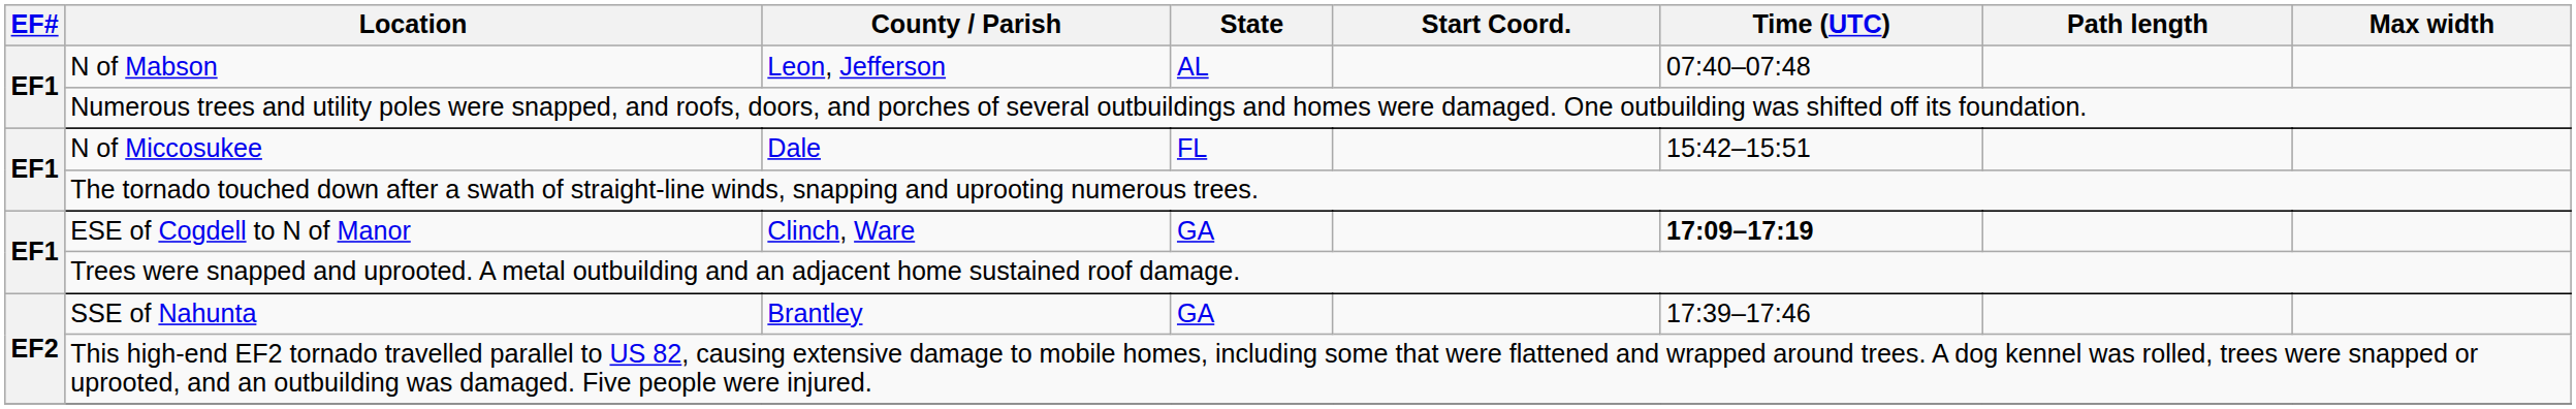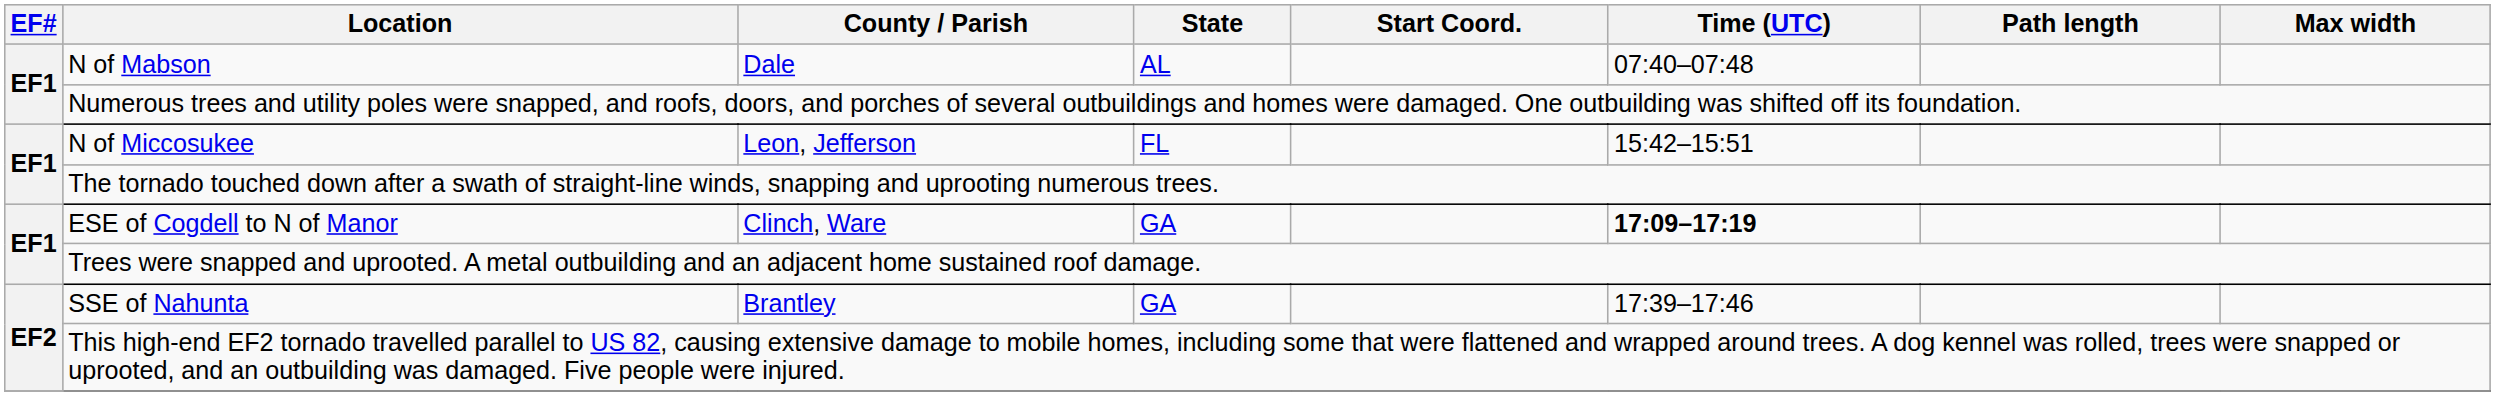N of Mabson | County / Parish: Leon, Jefferson -> Dale
N of Miccosukee | County / Parish: Dale -> Leon, Jefferson
